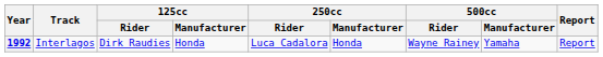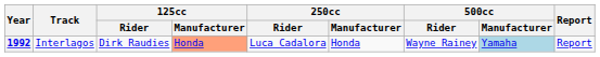1992 | 125cc / Manufacturer: no background -> lightsalmon background
1992 | 500cc / Manufacturer: no background -> lightblue background
